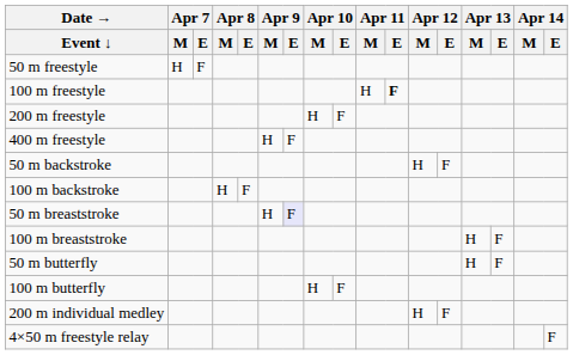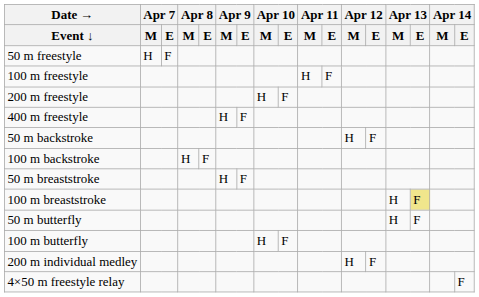100 m freestyle | Apr 11 / E: bold -> normal
50 m breaststroke | Apr 9 / E: lavender background -> no background
100 m breaststroke | Apr 13 / E: no background -> khaki background
